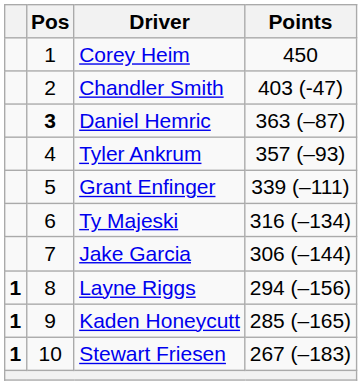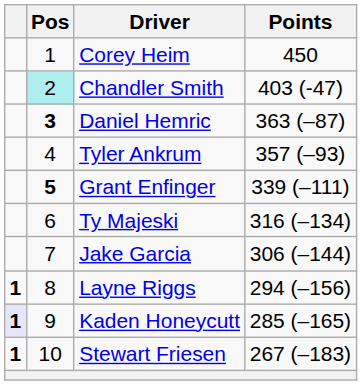Chandler Smith | Pos: no background -> paleturquoise background
Grant Enfinger | Pos: normal -> bold
Kaden Honeycutt | column 1: no background -> lavender background
